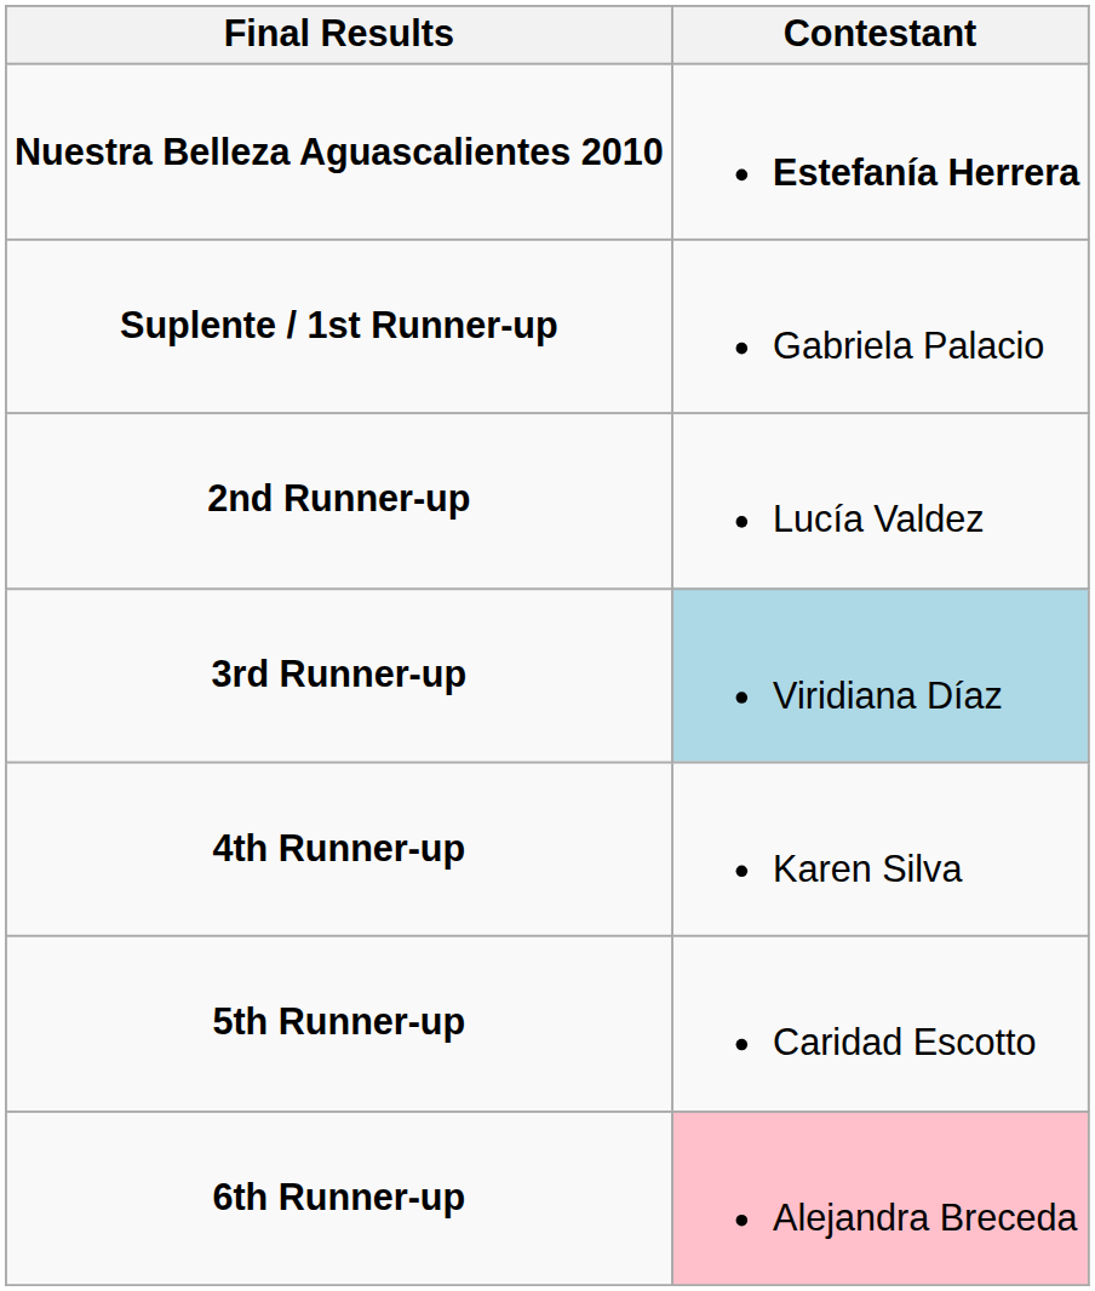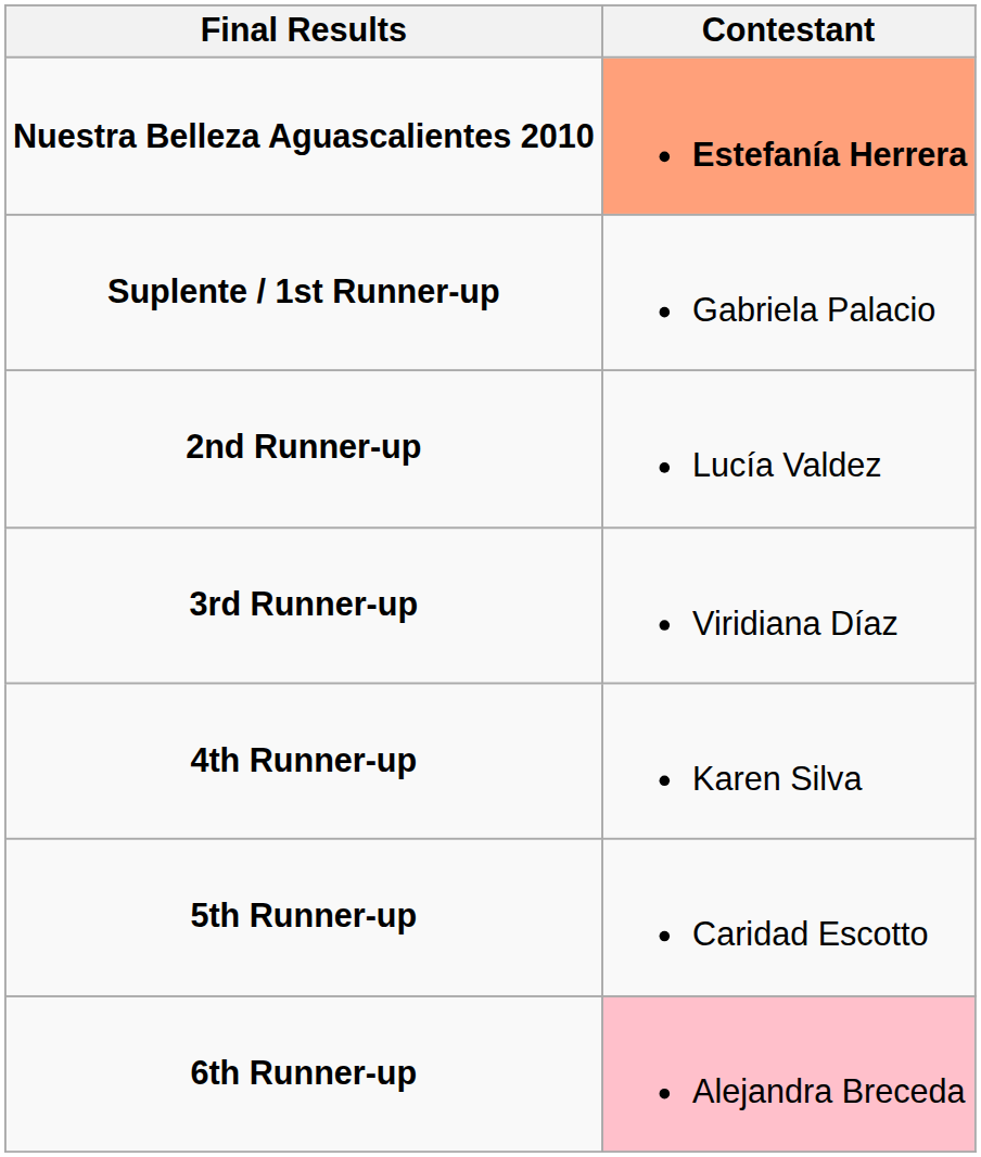Nuestra Belleza Aguascalientes 2010 | Contestant: no background -> lightsalmon background
3rd Runner-up | Contestant: lightblue background -> no background
